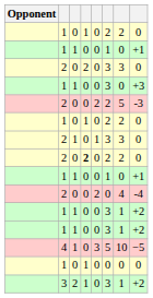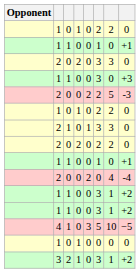row 9 | column 4: bold -> normal
